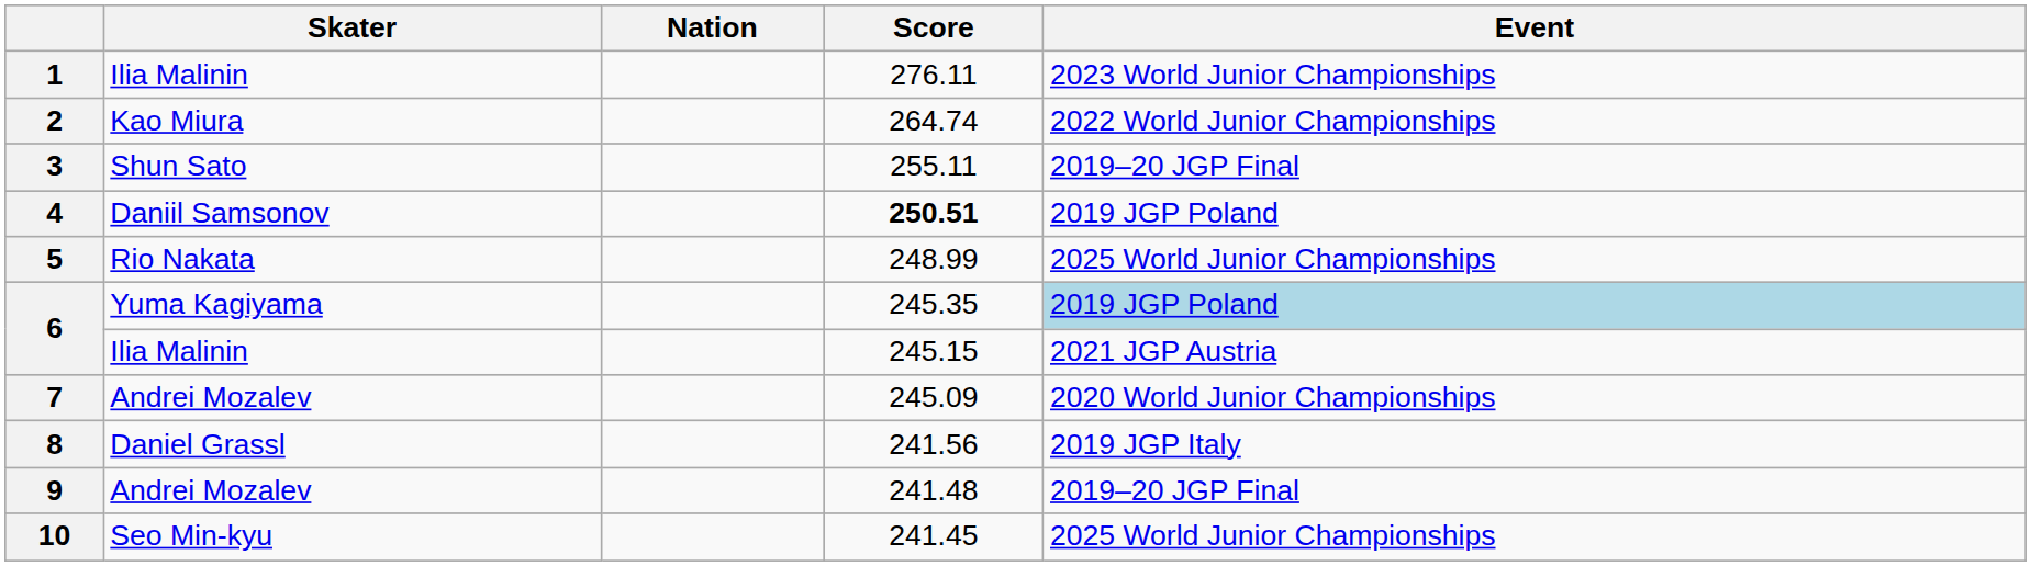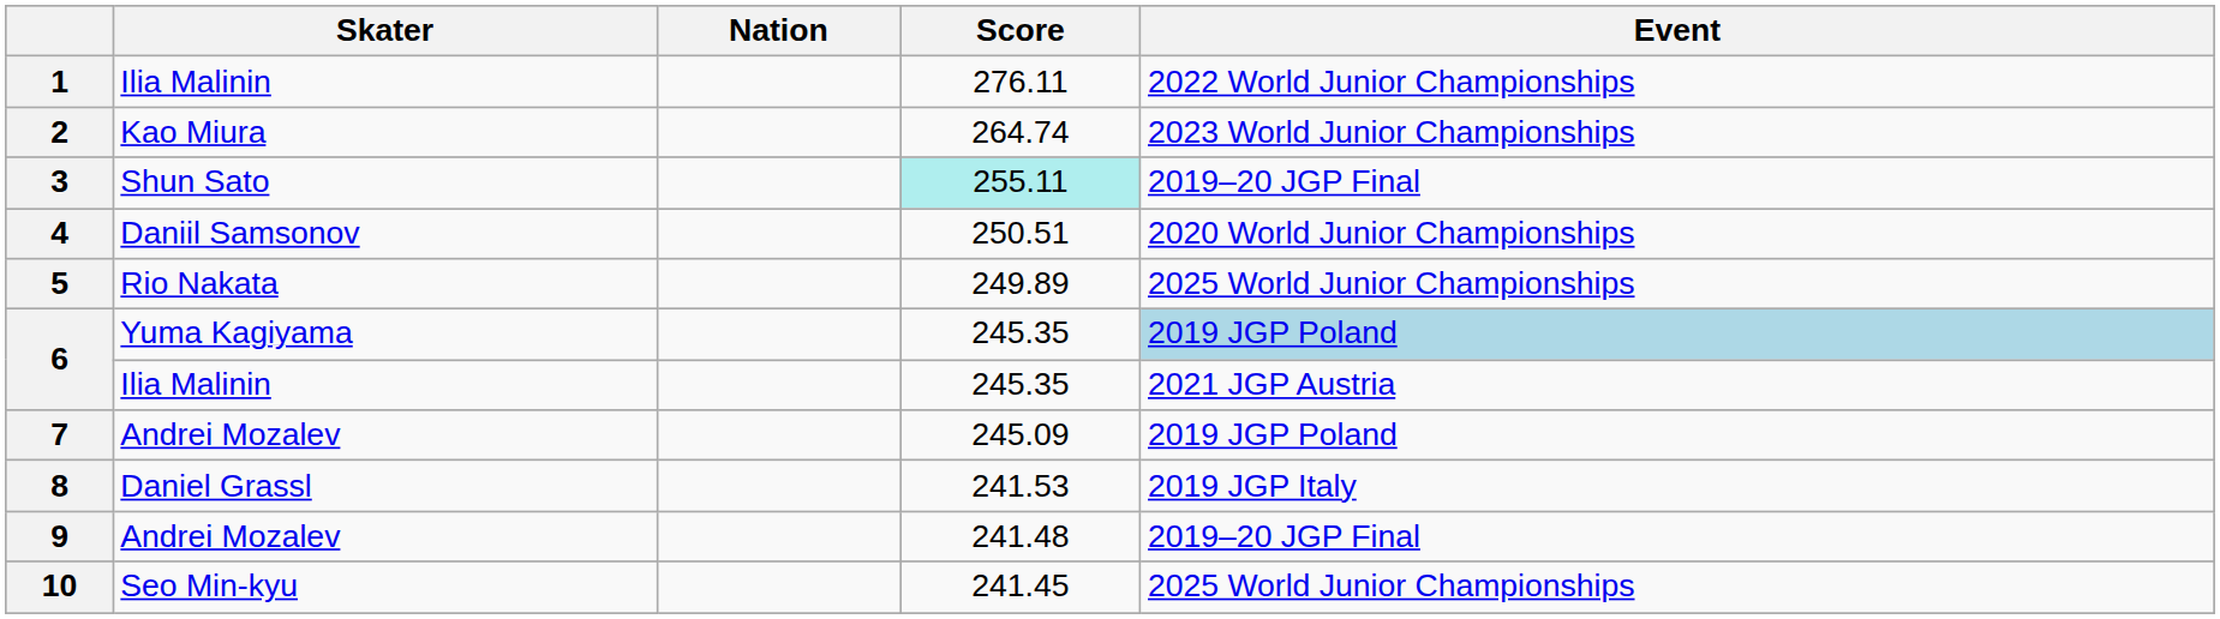1 | Event: 2023 World Junior Championships -> 2022 World Junior Championships
2 | Event: 2022 World Junior Championships -> 2023 World Junior Championships
3 | Score: no background -> paleturquoise background
4 | Score: bold -> normal
4 | Event: 2019 JGP Poland -> 2020 World Junior Championships
5 | Score: 248.99 -> 249.89
6 / Ilia Malinin | Score: 245.15 -> 245.35
7 | Event: 2020 World Junior Championships -> 2019 JGP Poland
8 | Score: 241.56 -> 241.53
